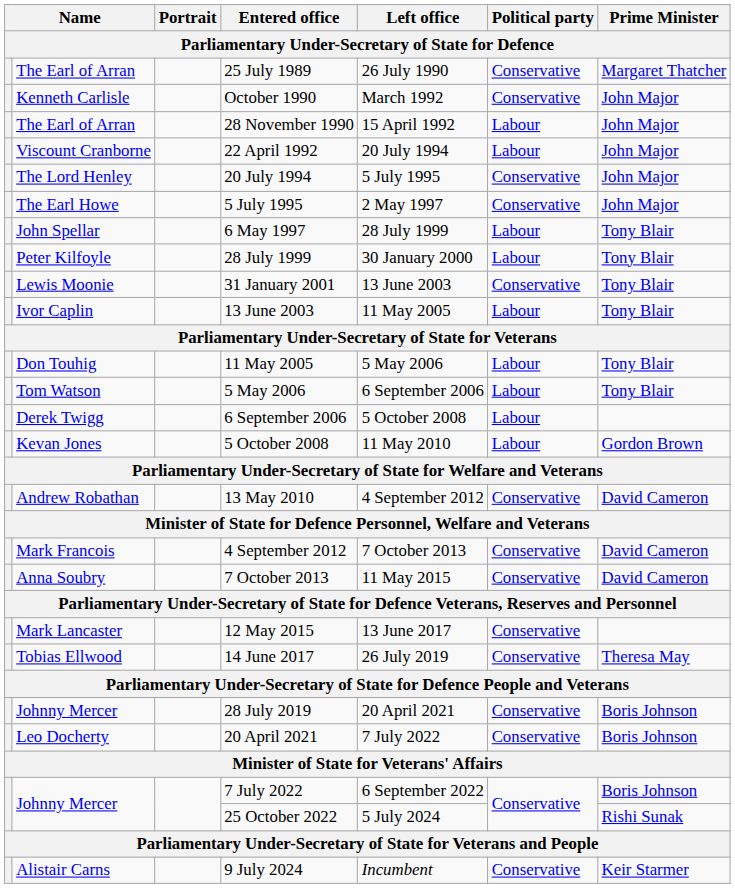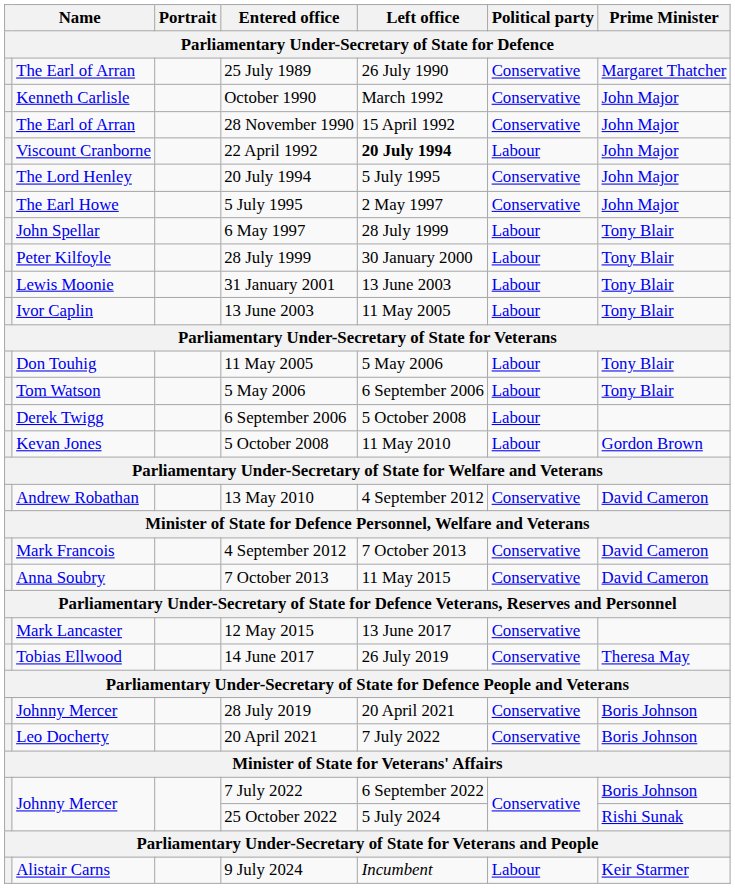28 November 1990 | Political party: Labour -> Conservative
22 April 1992 | Left office: normal -> bold
31 January 2001 | Political party: Conservative -> Labour
9 July 2024 | Political party: Conservative -> Labour
